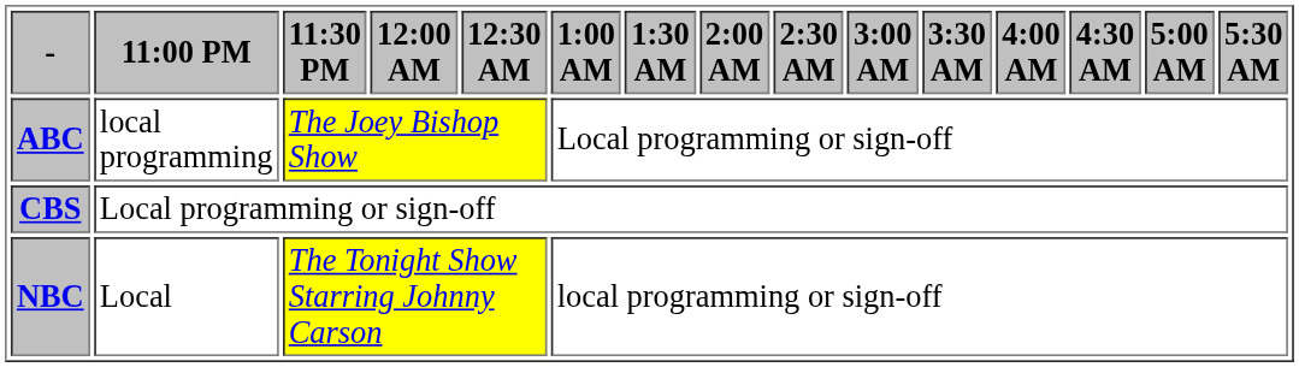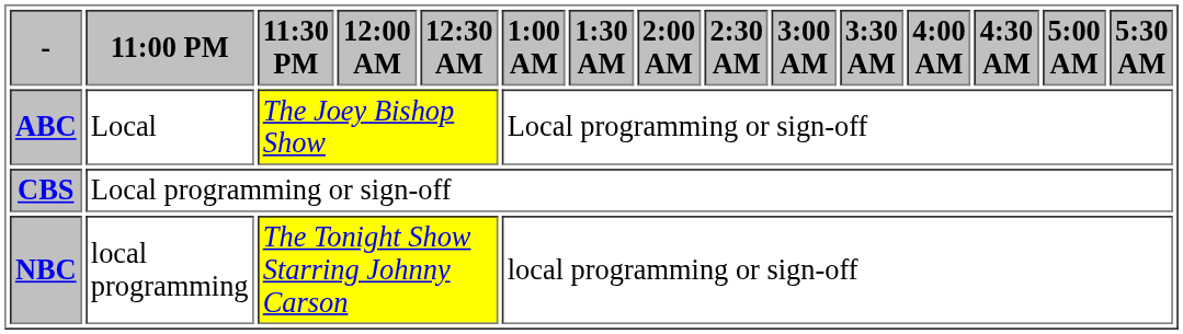ABC | 11:00 PM: local programming -> Local
NBC | 11:00 PM: Local -> local programming
